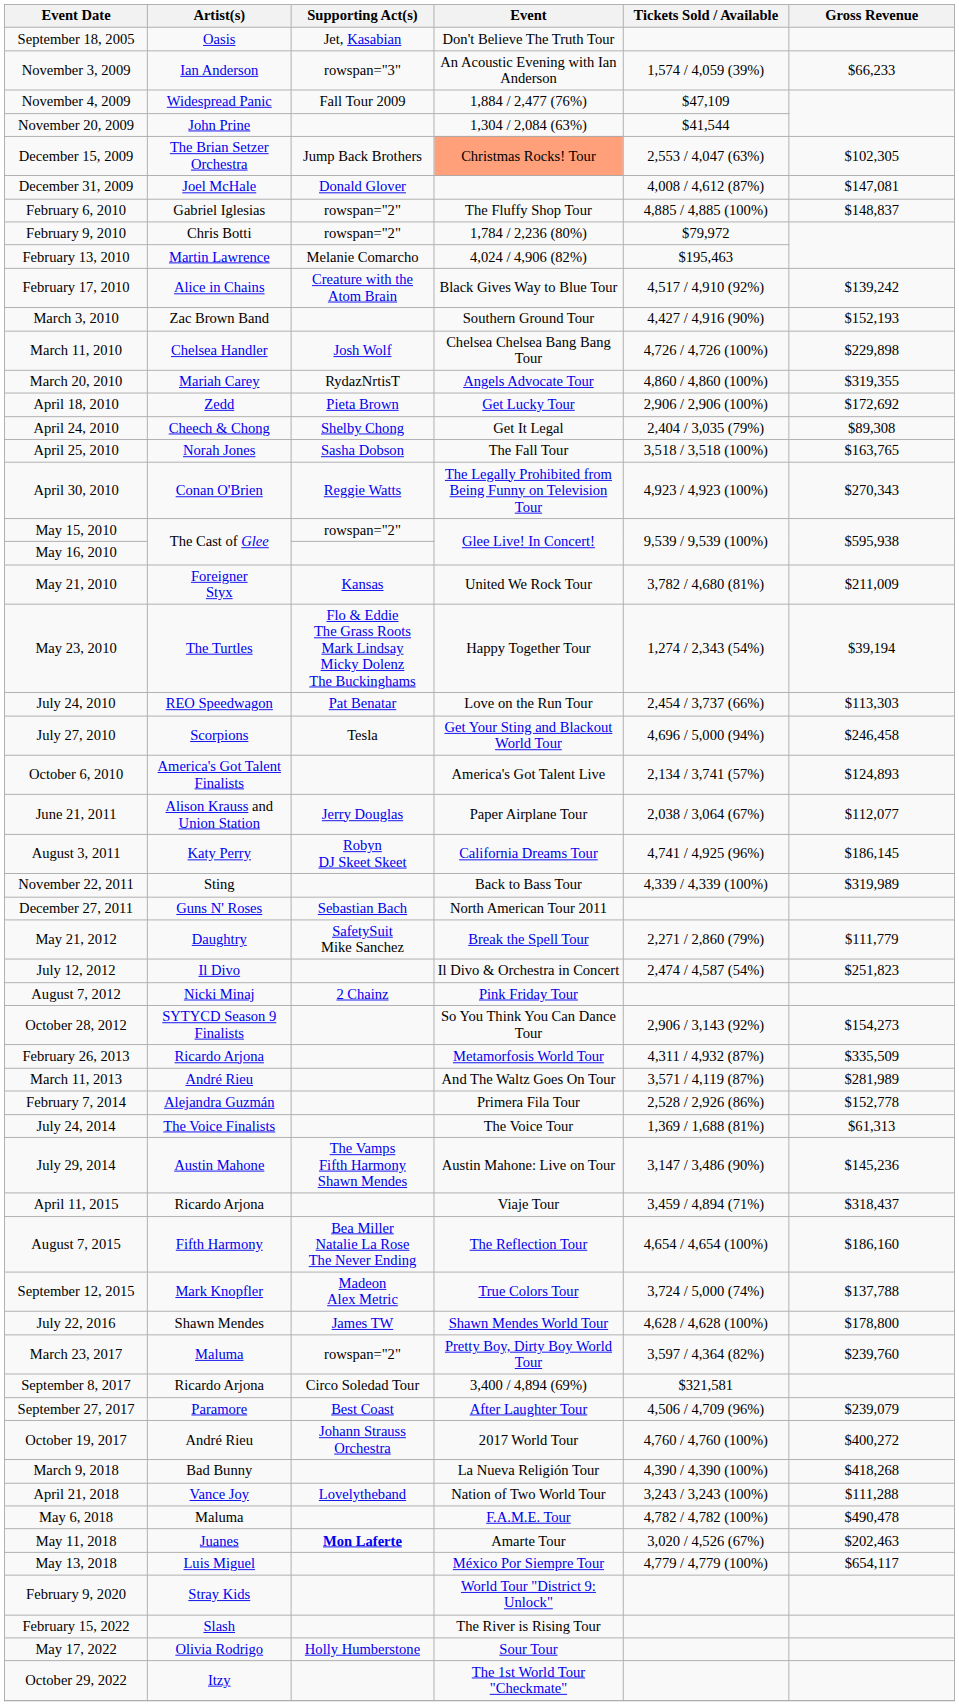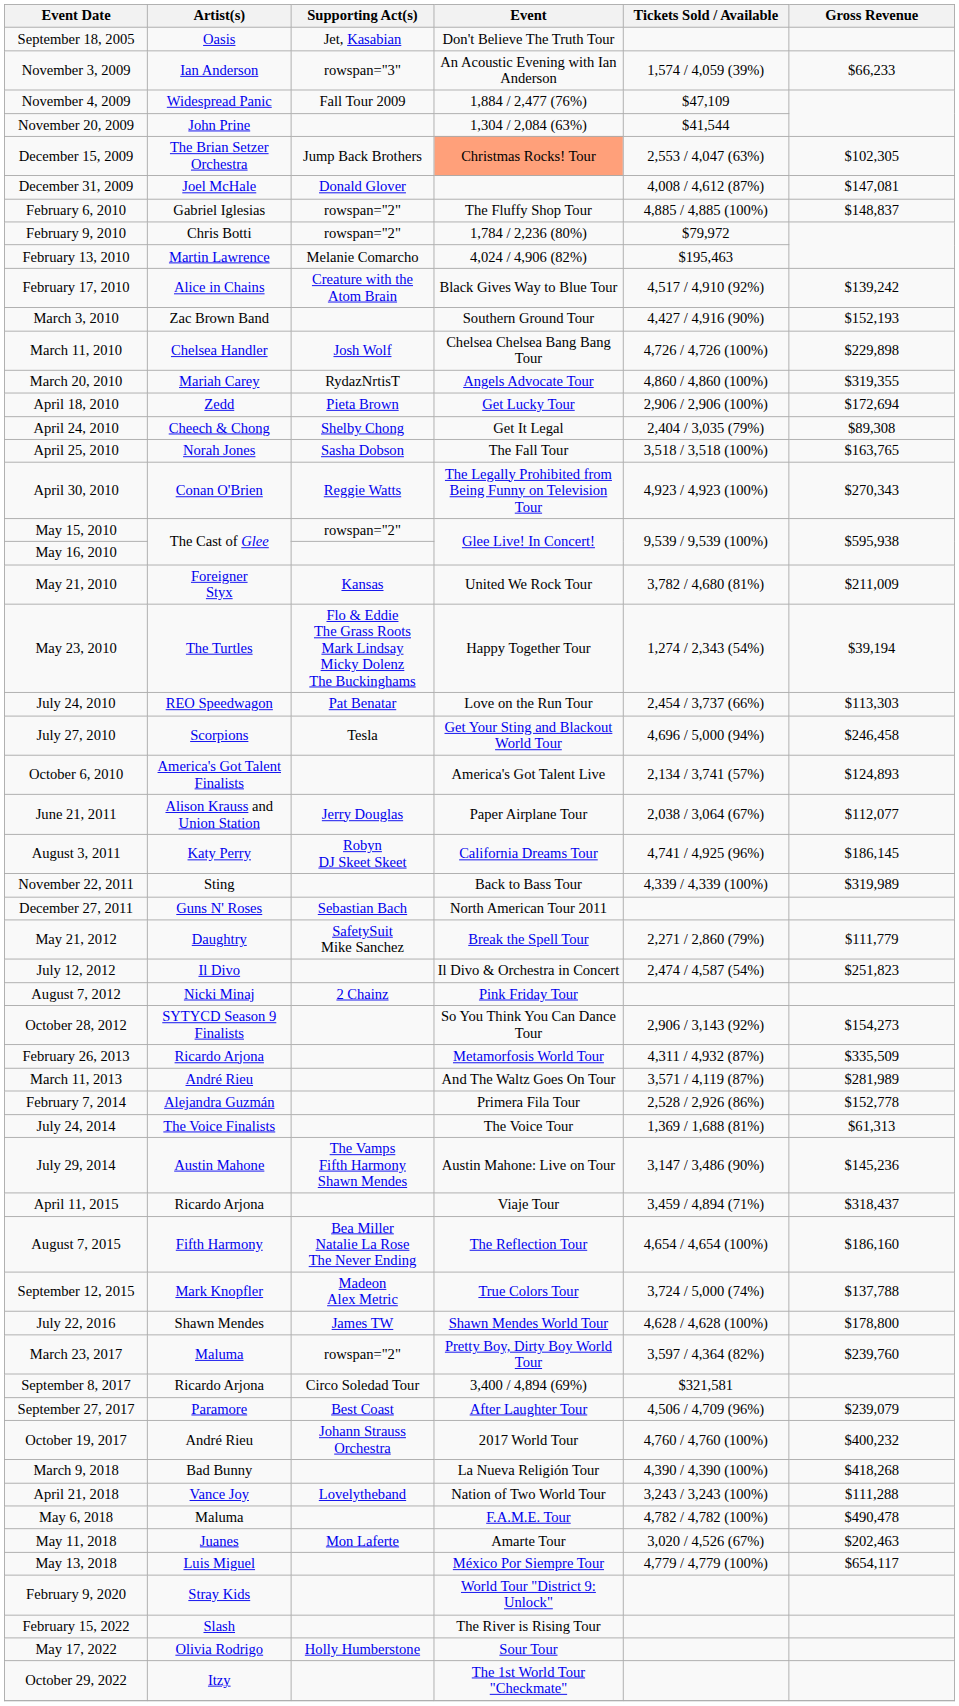April 18, 2010 | Gross Revenue: $172,692 -> $172,694
October 19, 2017 | Gross Revenue: $400,272 -> $400,232
May 11, 2018 | Supporting Act(s): bold -> normal
